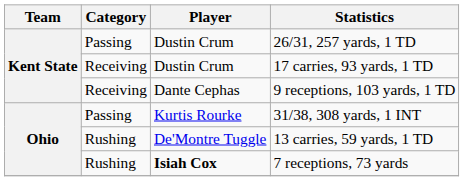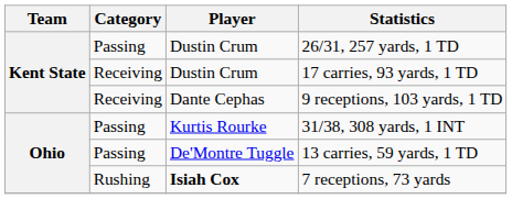13 carries, 59 yards, 1 TD | Category: Rushing -> Passing
